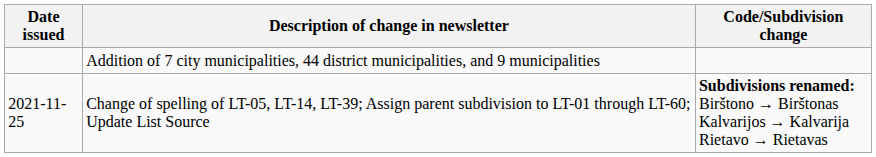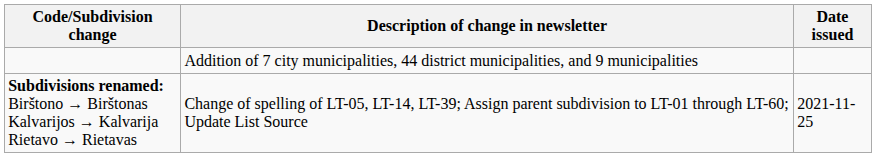columns swapped: Date issued <-> Code/Subdivision change
